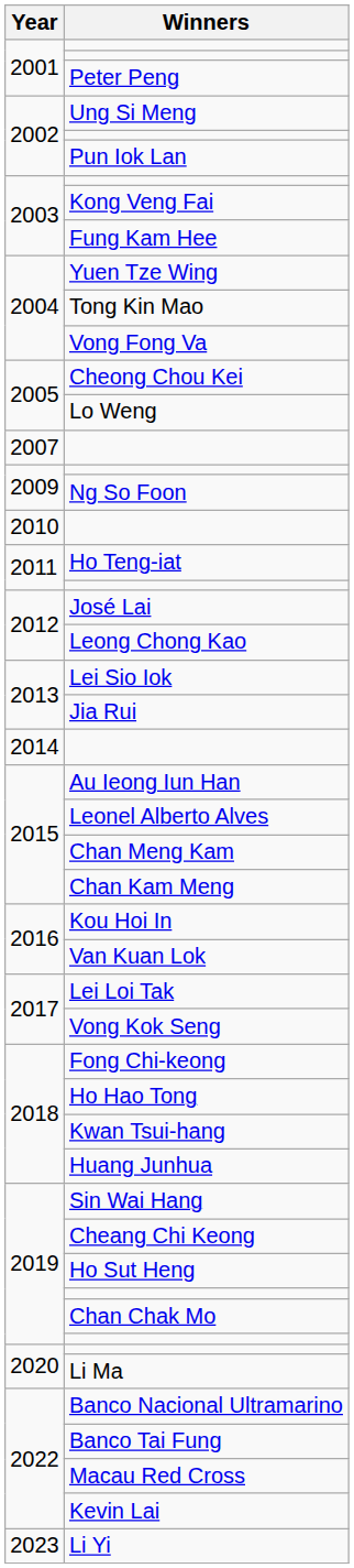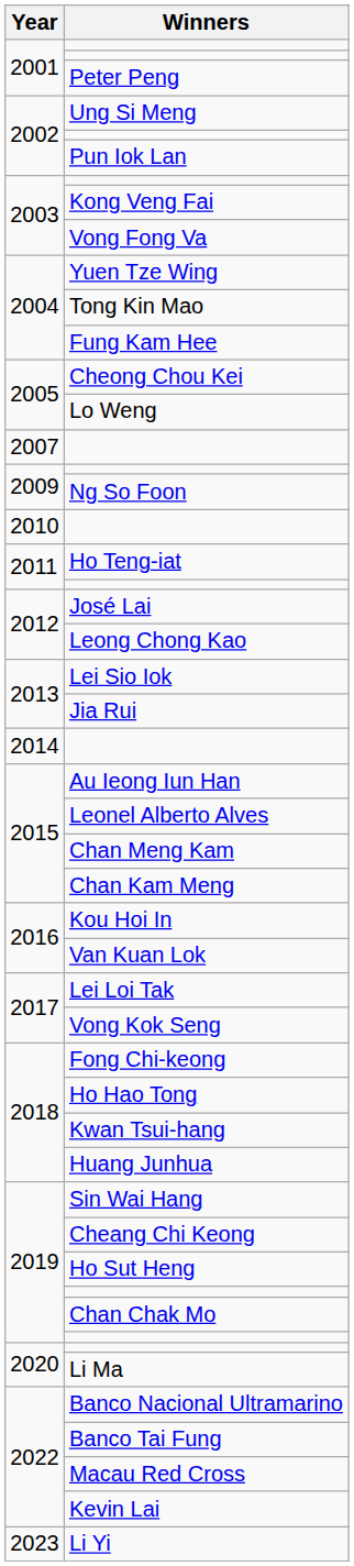row 10 | Winners: Fung Kam Hee -> Vong Fong Va
row 13 | Winners: Vong Fong Va -> Fung Kam Hee
